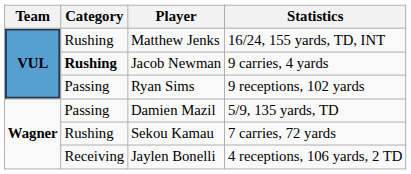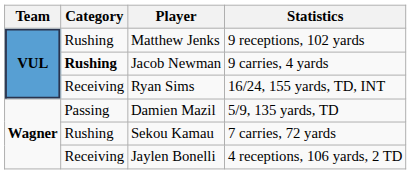Matthew Jenks | Statistics: 16/24, 155 yards, TD, INT -> 9 receptions, 102 yards
Ryan Sims | Category: Passing -> Receiving
Ryan Sims | Statistics: 9 receptions, 102 yards -> 16/24, 155 yards, TD, INT
